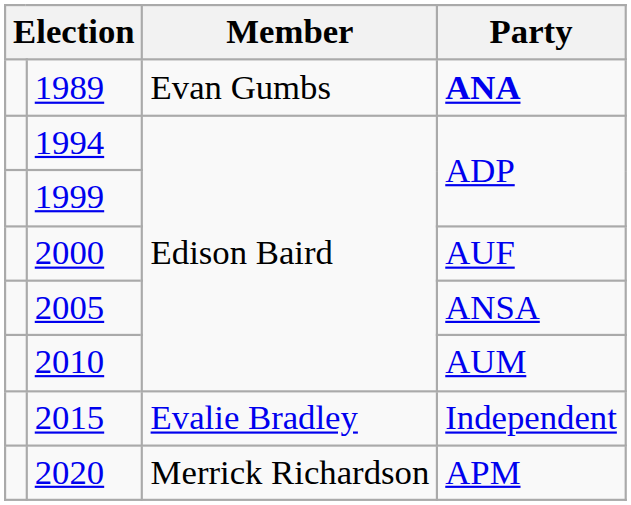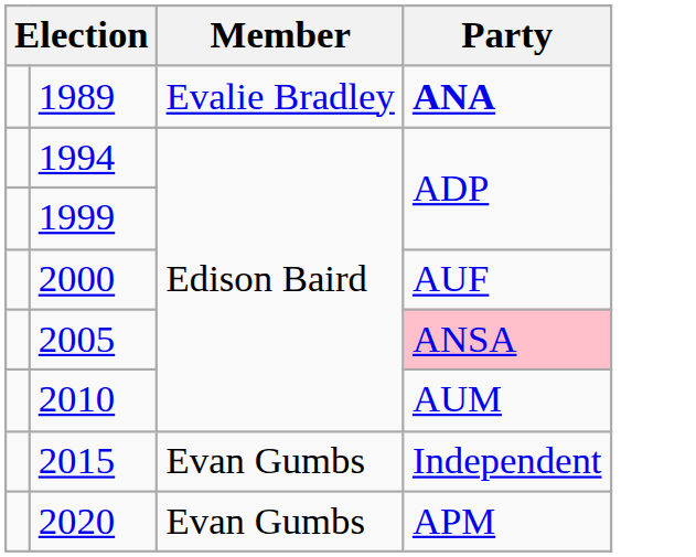1989 | Member: Evan Gumbs -> Evalie Bradley
2005 | Party: no background -> pink background
2015 | Member: Evalie Bradley -> Evan Gumbs
2020 | Member: Merrick Richardson -> Evan Gumbs
